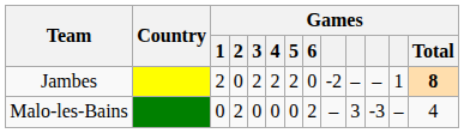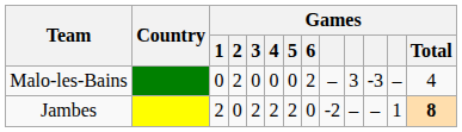rows swapped: Jambes <-> Malo-les-Bains
